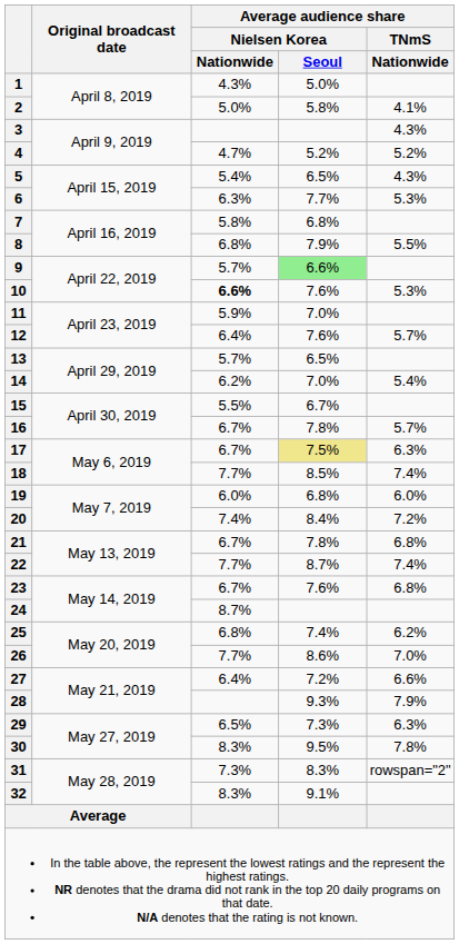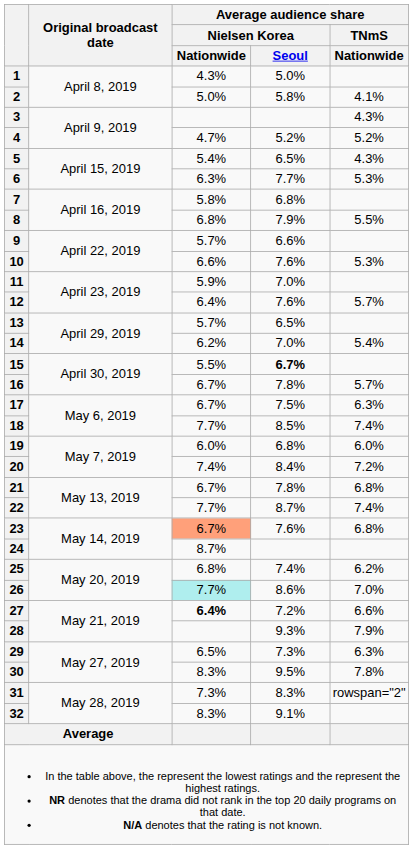9 | Average audience share / Nielsen Korea / Seoul: lightgreen background -> no background
10 | Average audience share / Nielsen Korea / Nationwide: bold -> normal
15 | Average audience share / Nielsen Korea / Seoul: normal -> bold
17 | Average audience share / Nielsen Korea / Seoul: khaki background -> no background
23 | Average audience share / Nielsen Korea / Nationwide: no background -> lightsalmon background
26 | Average audience share / Nielsen Korea / Nationwide: no background -> paleturquoise background
27 | Average audience share / Nielsen Korea / Nationwide: normal -> bold
